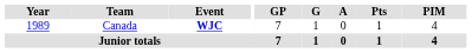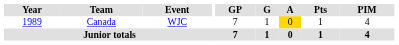Canada | Event: bold -> normal
Canada | A: no background -> gold background
